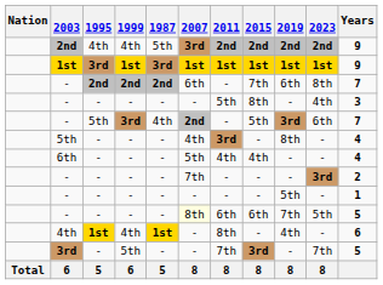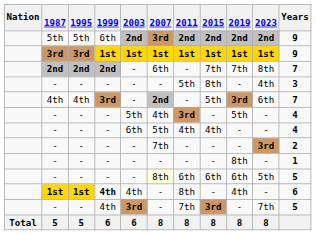columns swapped: 1987 <-> 2003
row 2 | 1995: 4th -> 5th
row 2 | 1999: 4th -> 6th
row 4 | 2019: 6th -> 7th
row 6 | 1995: 5th -> 4th
row 7 | 2019: 8th -> 5th
row 10 | 2019: 5th -> 8th
row 11 | 2019: 7th -> 6th
row 12 | 1999: normal -> bold
row 13 | 1999: 5th -> 4th
